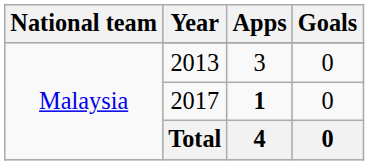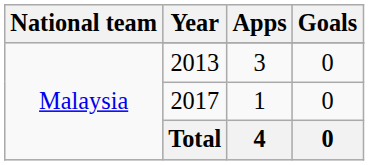2017 | Apps: bold -> normal
